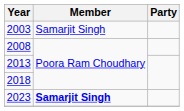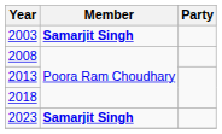2003 | Member: normal -> bold
